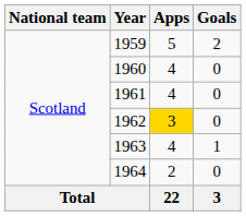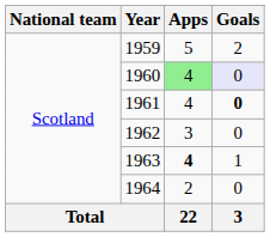1960 | Apps: no background -> lightgreen background
1960 | Goals: no background -> lavender background
1961 | Goals: normal -> bold
1962 | Apps: gold background -> no background
1963 | Apps: normal -> bold
